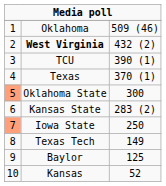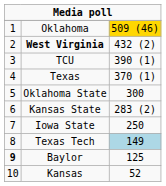Oklahoma | column 3: no background -> gold background
Oklahoma State | column 1: lightsalmon background -> no background
Iowa State | column 1: lightsalmon background -> no background
Texas Tech | column 3: no background -> lightblue background
Baylor | column 1: normal -> bold
